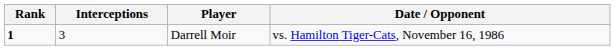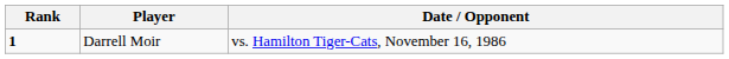- column: Interceptions | 3
